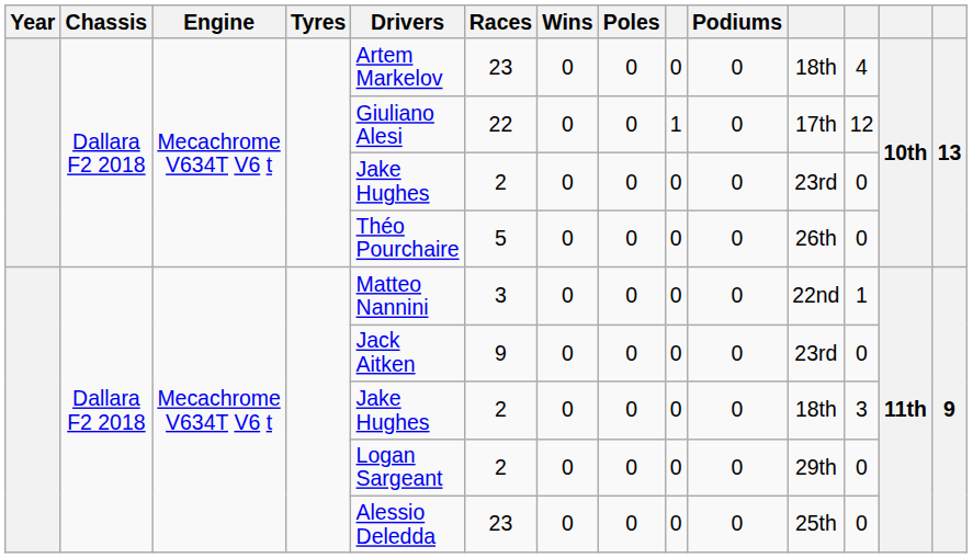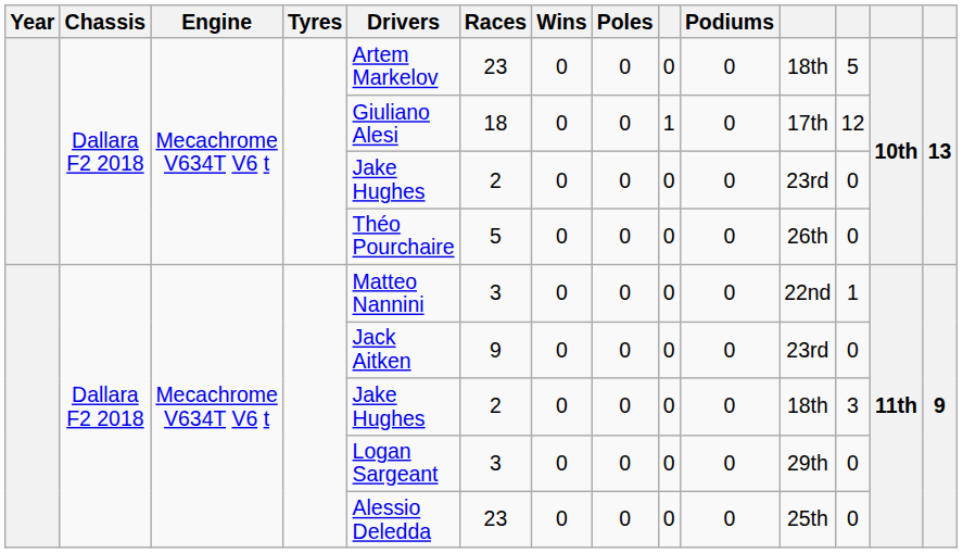row 2 | column 12: 4 -> 5
row 3 | Races: 22 -> 18
row 9 | Races: 2 -> 3
